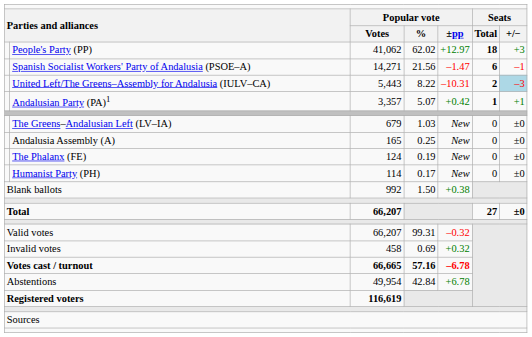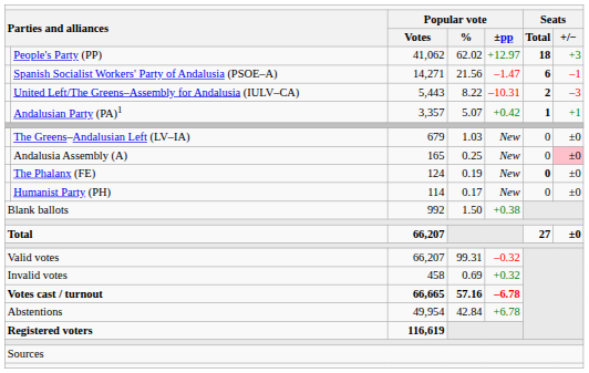United Left/The Greens–Assembly for Andalusia (IULV–CA) | column 7: lightblue background -> no background
Andalusia Assembly (A) | column 7: no background -> pink background
The Phalanx (FE) | column 6: normal -> bold
